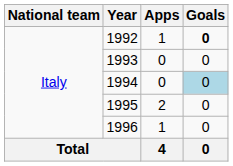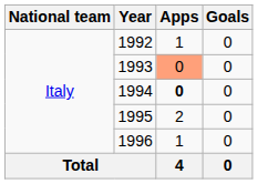1992 | Goals: bold -> normal
1993 | Apps: no background -> lightsalmon background
1994 | Apps: normal -> bold
1994 | Goals: lightblue background -> no background
